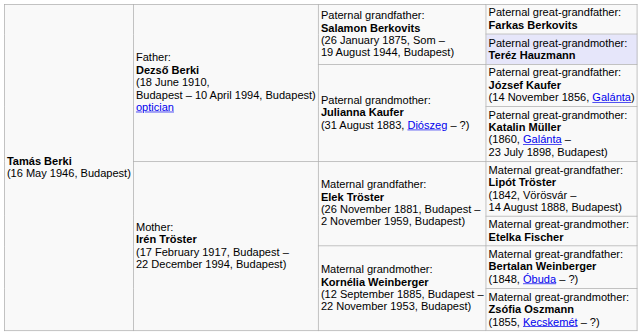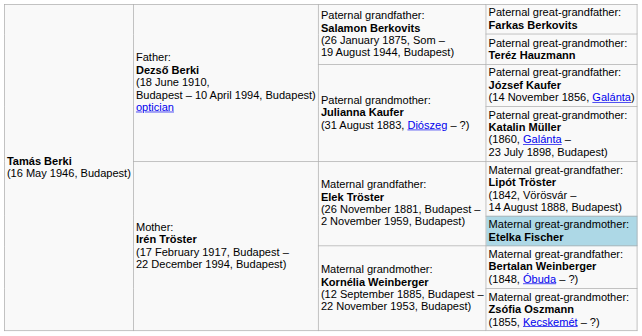Paternal great-grandmother: Teréz Hauzmann | column 4: lavender background -> no background
Maternal great-grandmother: Etelka Fischer | column 4: no background -> lightblue background
